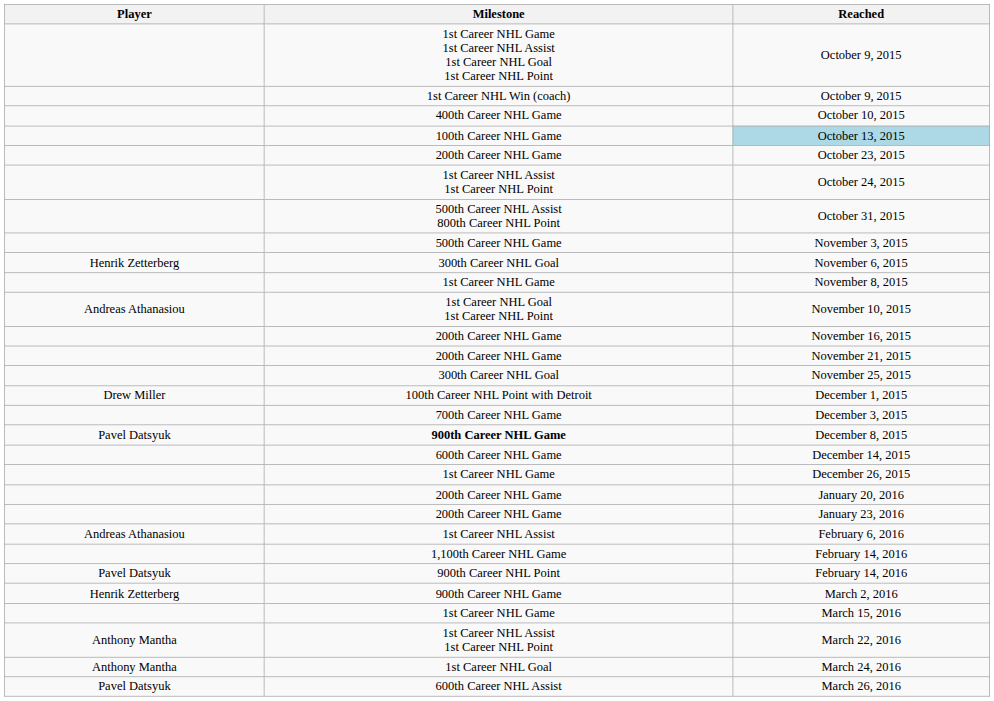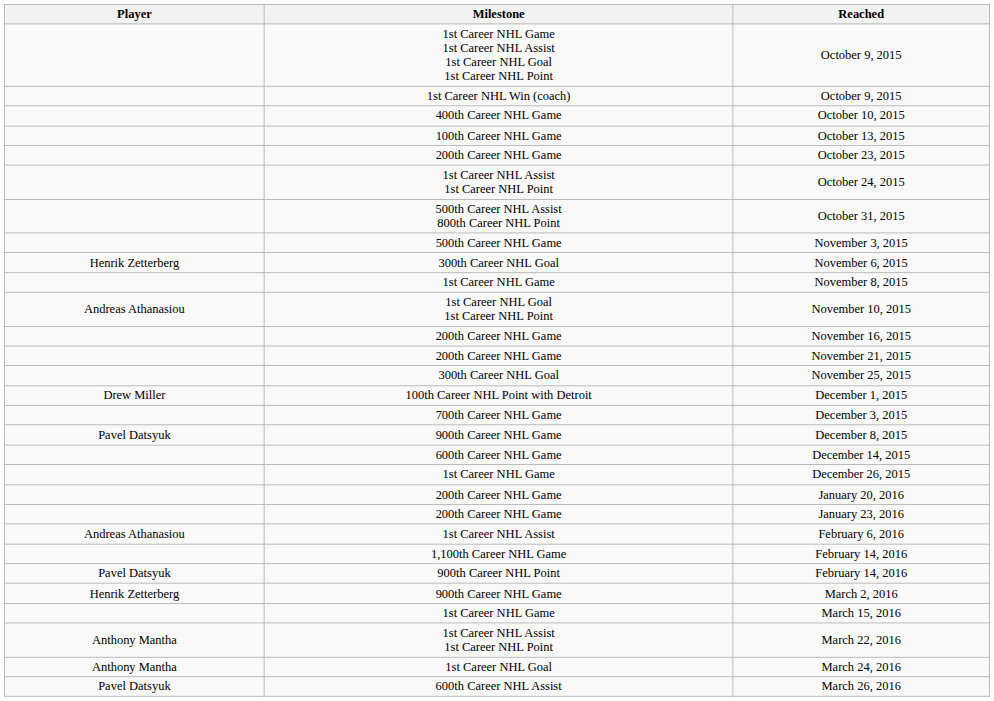row 5 | Reached: lightblue background -> no background
row 18 | Milestone: bold -> normal
